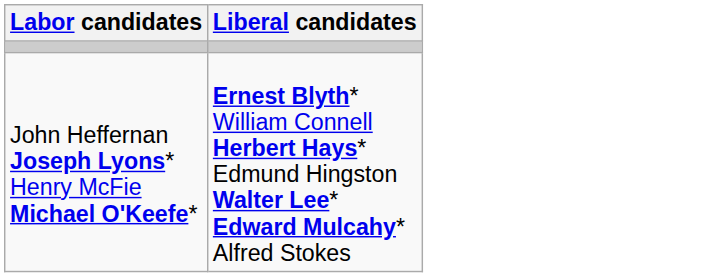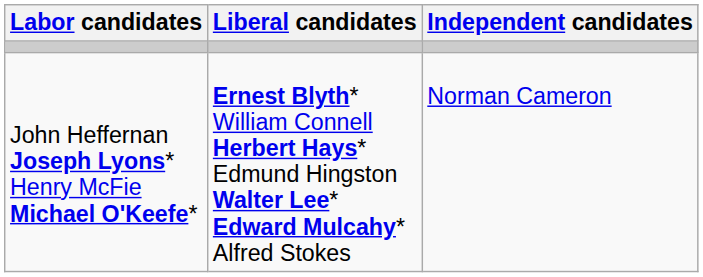+ column: Independent candidates | Norman Cameron
